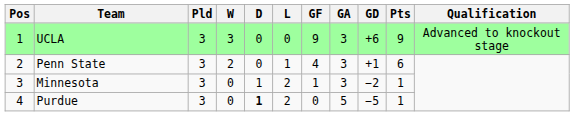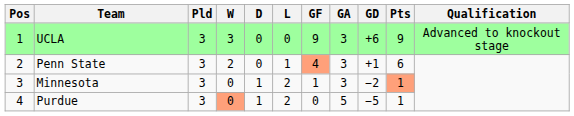Penn State | GF: no background -> lightsalmon background
Minnesota | Pts: no background -> lightsalmon background
Purdue | W: no background -> lightsalmon background
Purdue | D: bold -> normal
